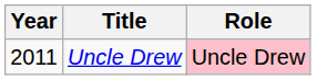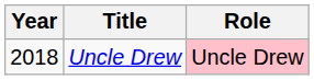row 2 | Year: 2011 -> 2018
